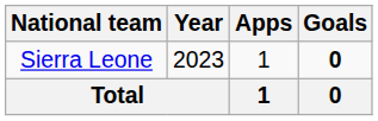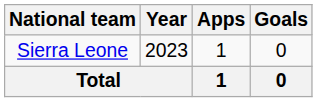Sierra Leone | Goals: bold -> normal
